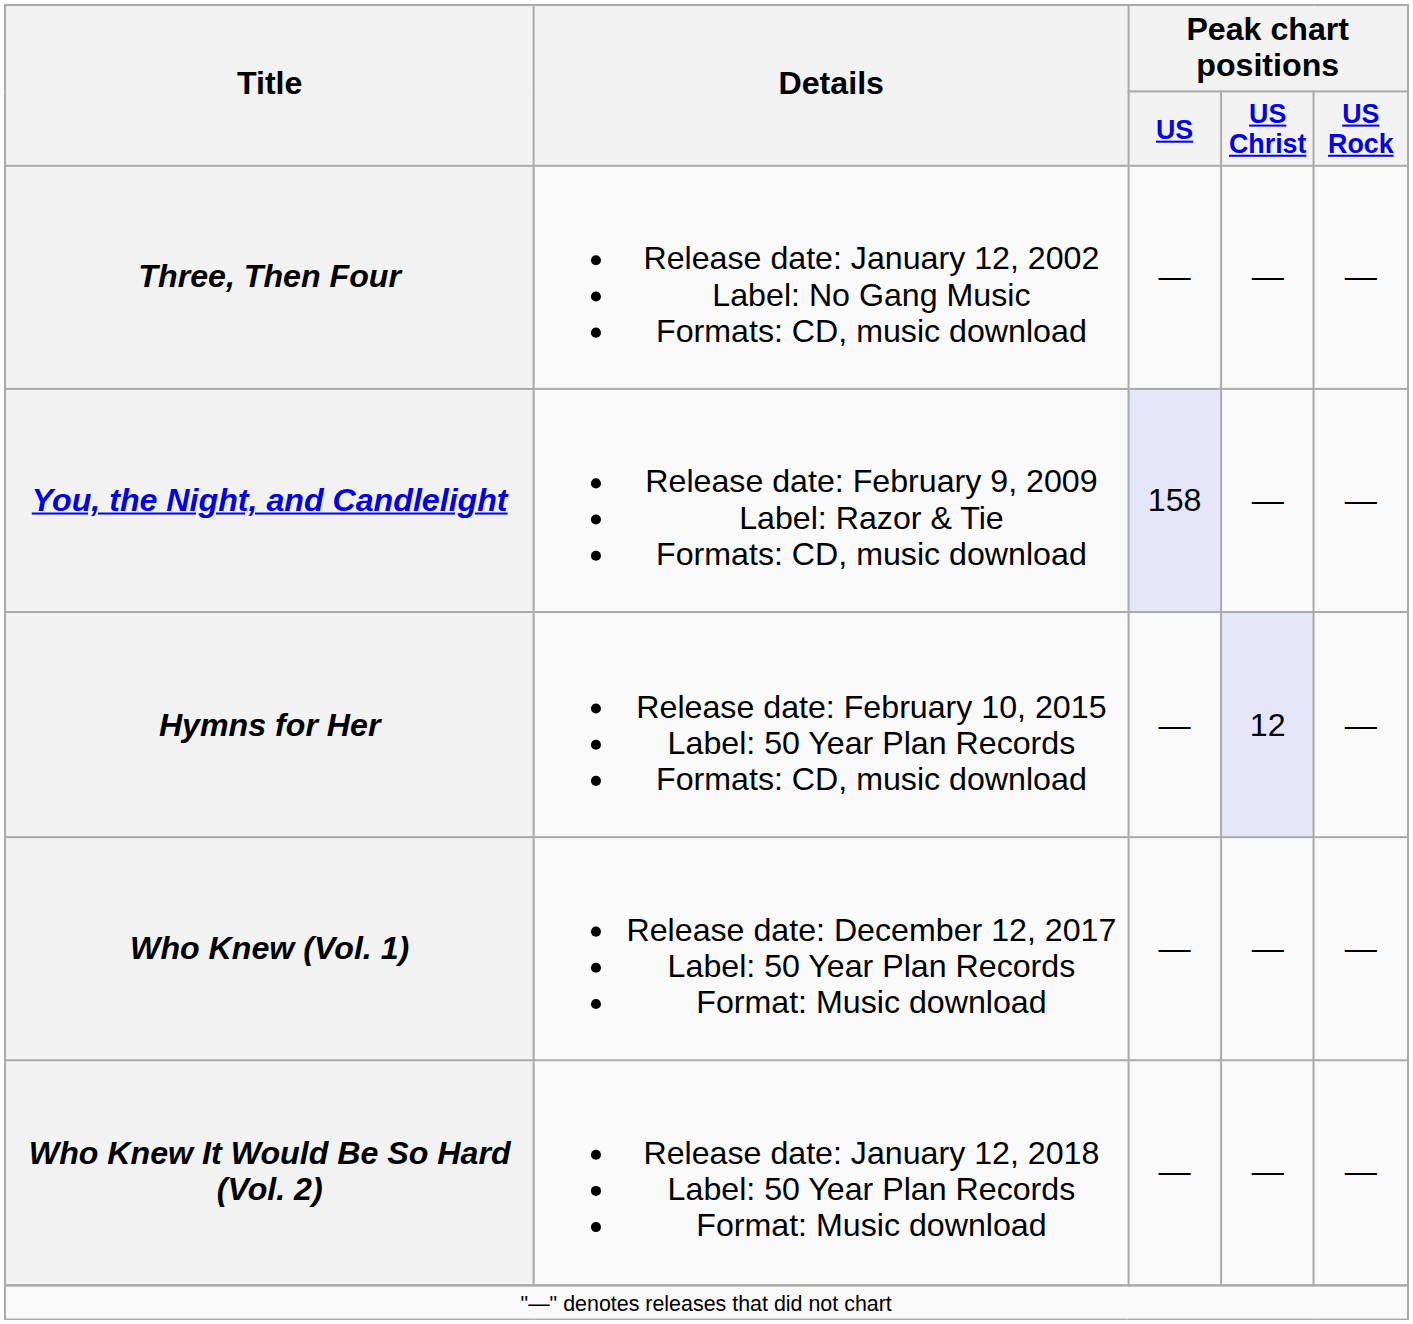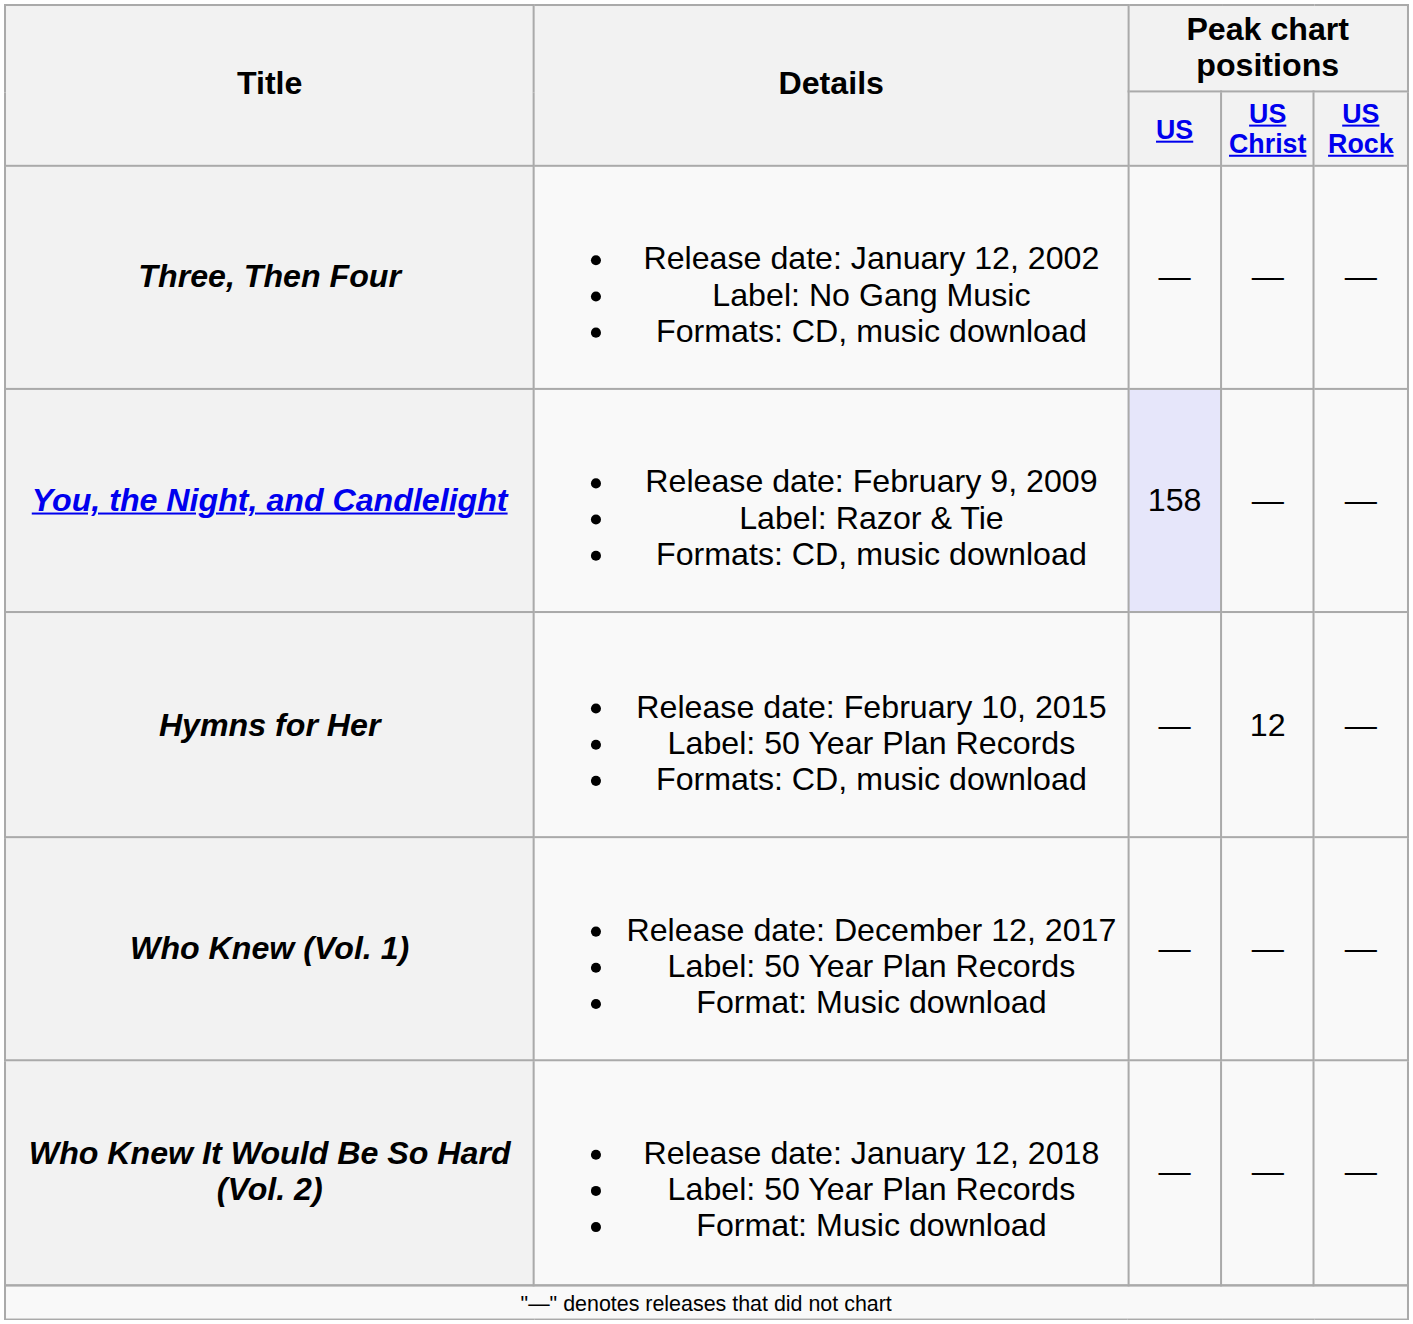Hymns for Her | Peak chart positions / US Christ: lavender background -> no background
